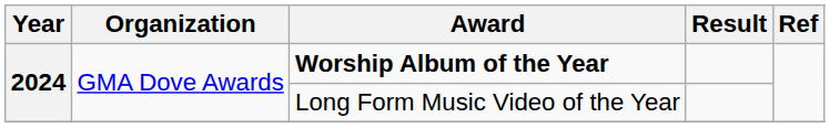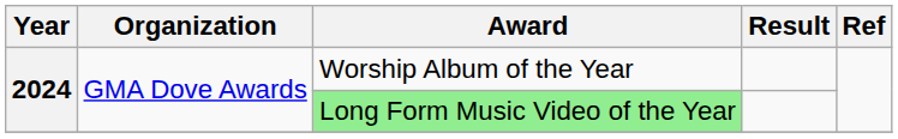Worship Album of the Year | Award: bold -> normal
Long Form Music Video of the Year | Award: no background -> lightgreen background
